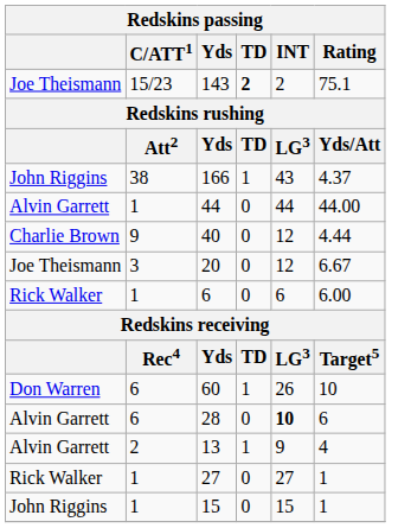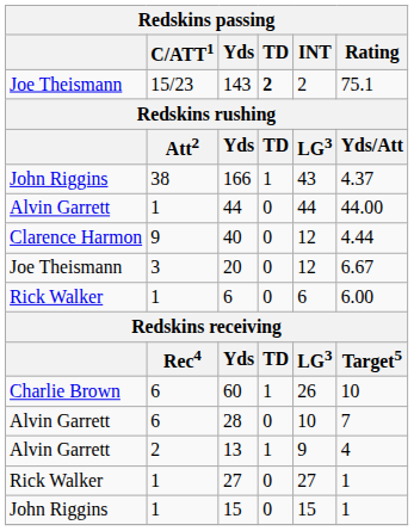40 | column 1: Charlie Brown -> Clarence Harmon
60 | column 1: Don Warren -> Charlie Brown
28 | INT: bold -> normal
28 | Rating: 6 -> 7
